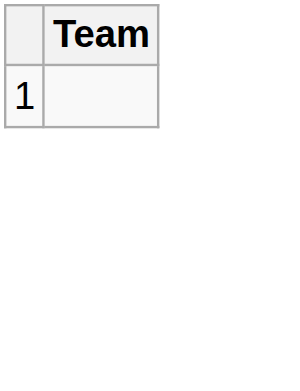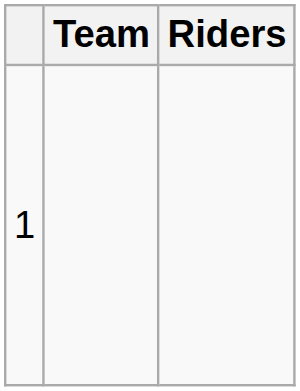+ column: Riders
